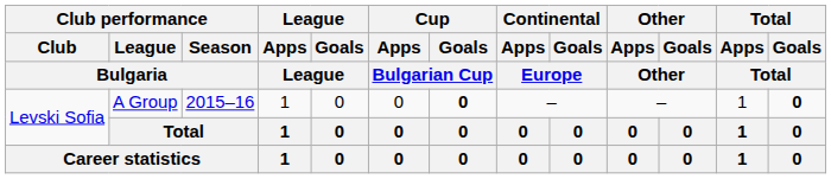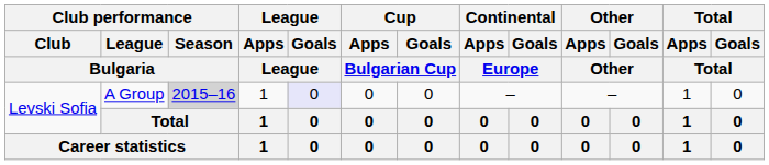Levski Sofia / A Group | Club performance / Season / Bulgaria: no background -> lightgrey background
Levski Sofia / A Group | League / Goals / League: no background -> lavender background
Levski Sofia / A Group | Cup / Goals / Bulgarian Cup: bold -> normal
Levski Sofia / A Group | Total / Goals / Total: bold -> normal
